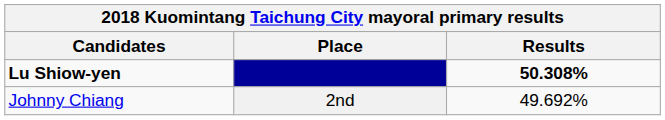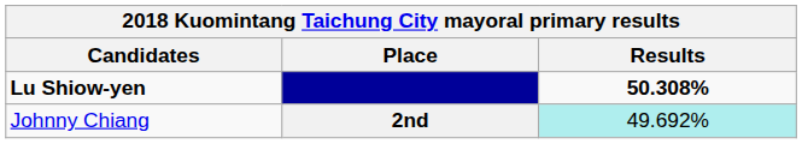Johnny Chiang | Place: normal -> bold
Johnny Chiang | Results: no background -> paleturquoise background
